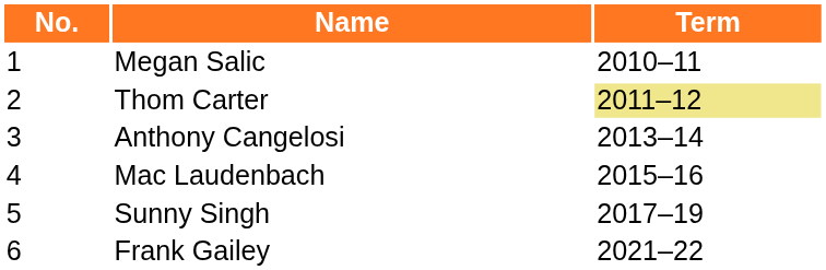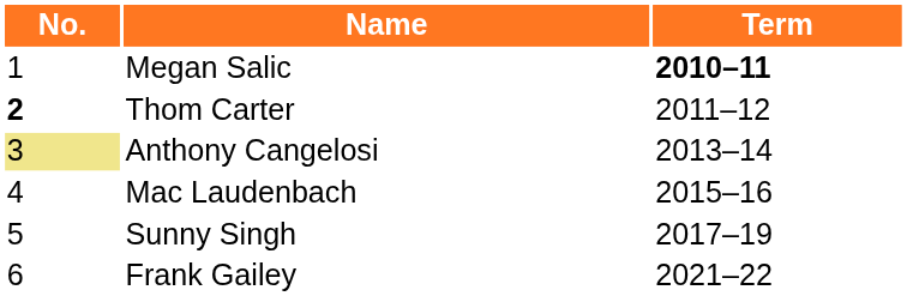Megan Salic | Term: normal -> bold
Thom Carter | No.: normal -> bold
Thom Carter | Term: khaki background -> no background
Anthony Cangelosi | No.: no background -> khaki background
